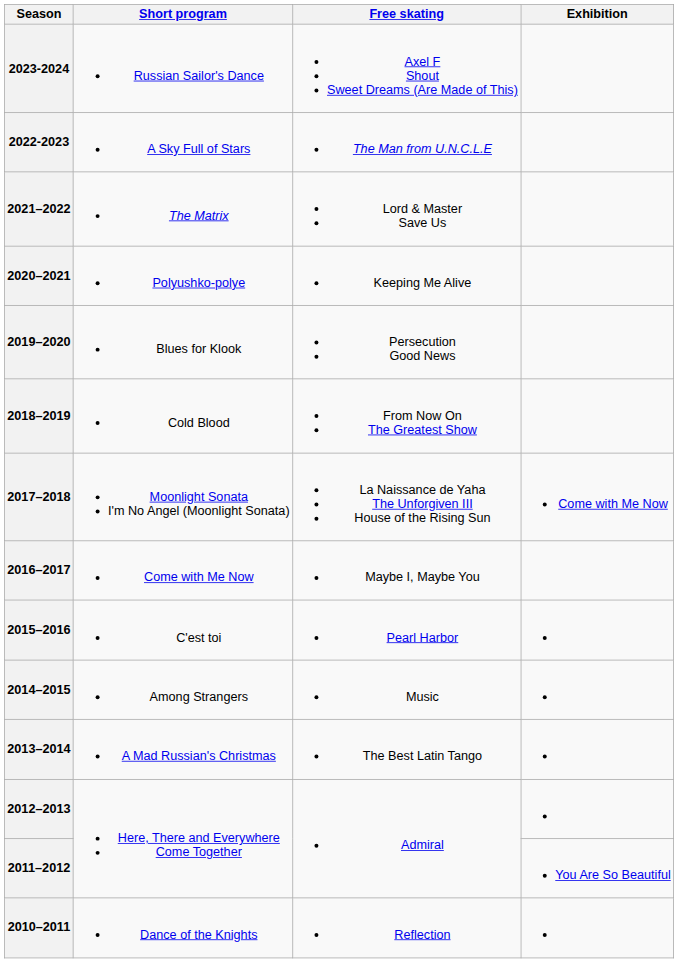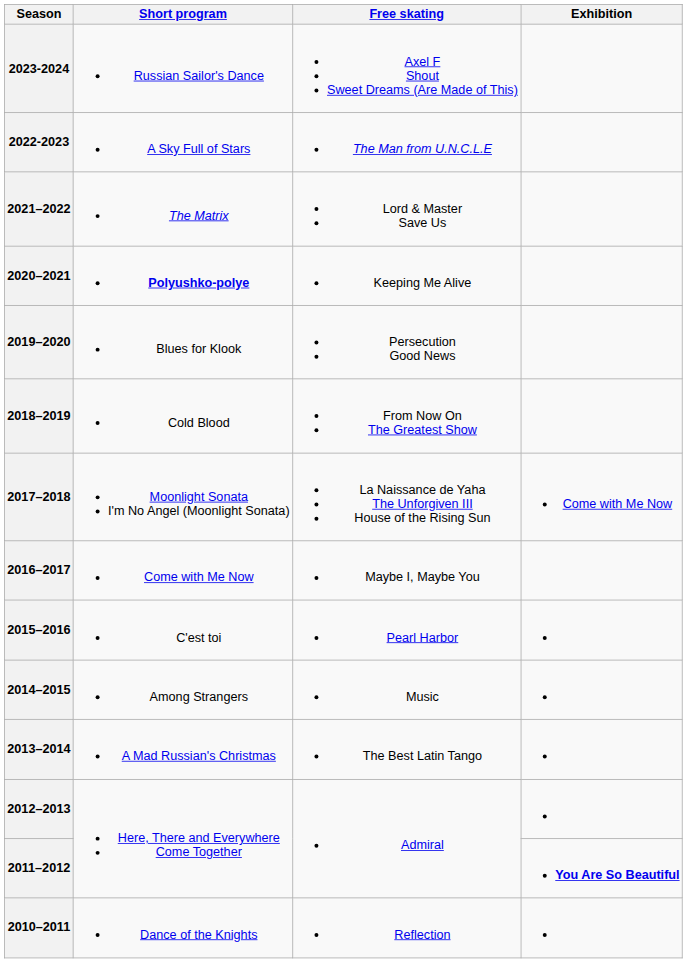2020–2021 | Short program: normal -> bold
2011–2012 | Exhibition: normal -> bold
